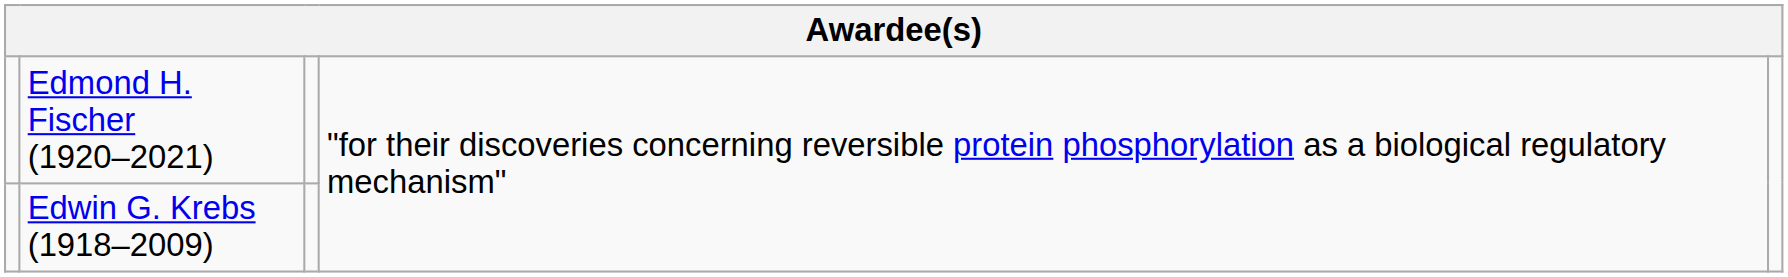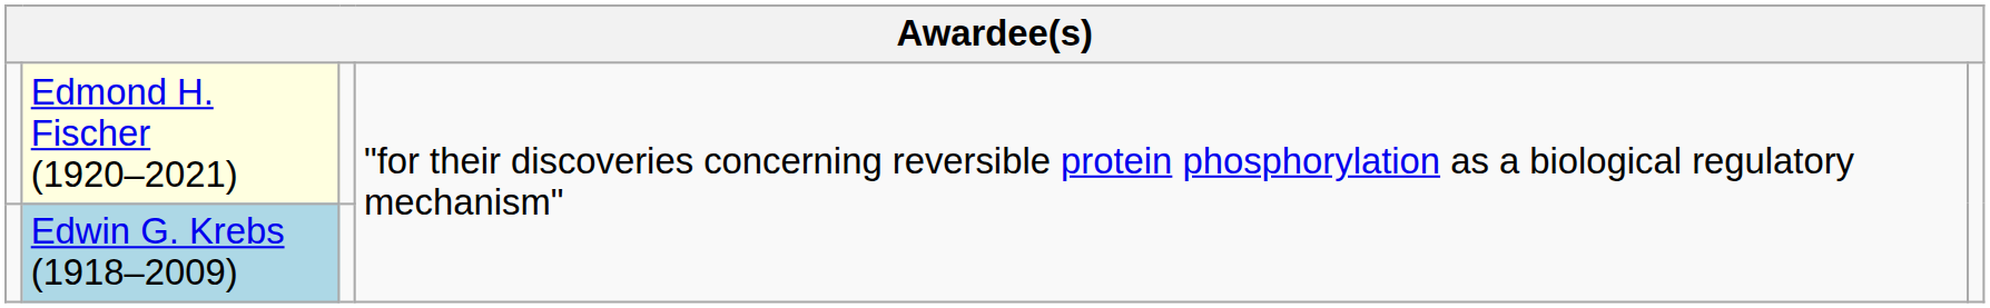Edmond H. Fischer (1920–2021) | column 2: no background -> lightyellow background
Edwin G. Krebs (1918–2009) | column 2: no background -> lightblue background
